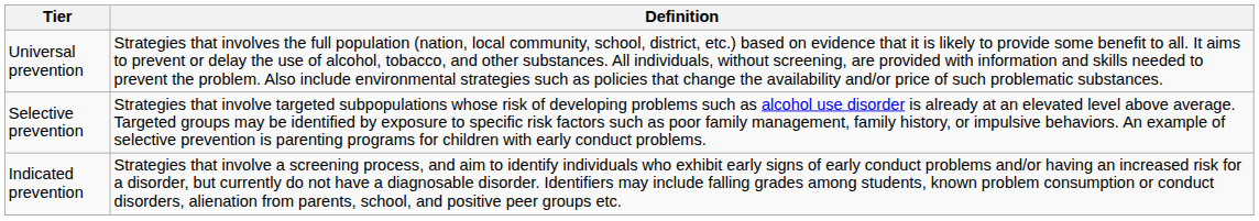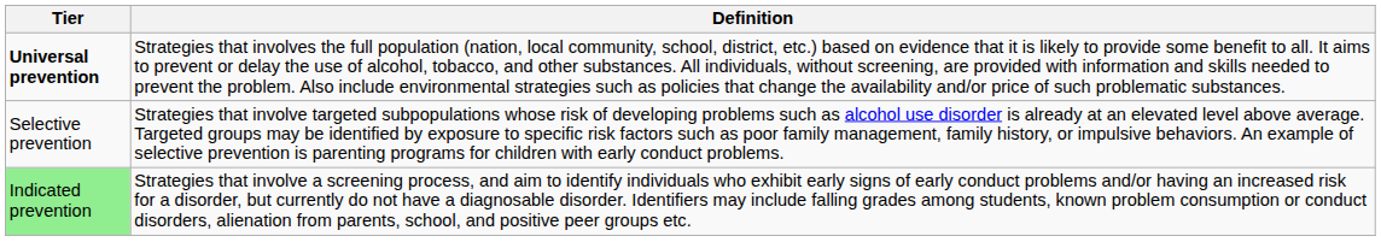Universal prevention | Tier: normal -> bold
Indicated prevention | Tier: no background -> lightgreen background
